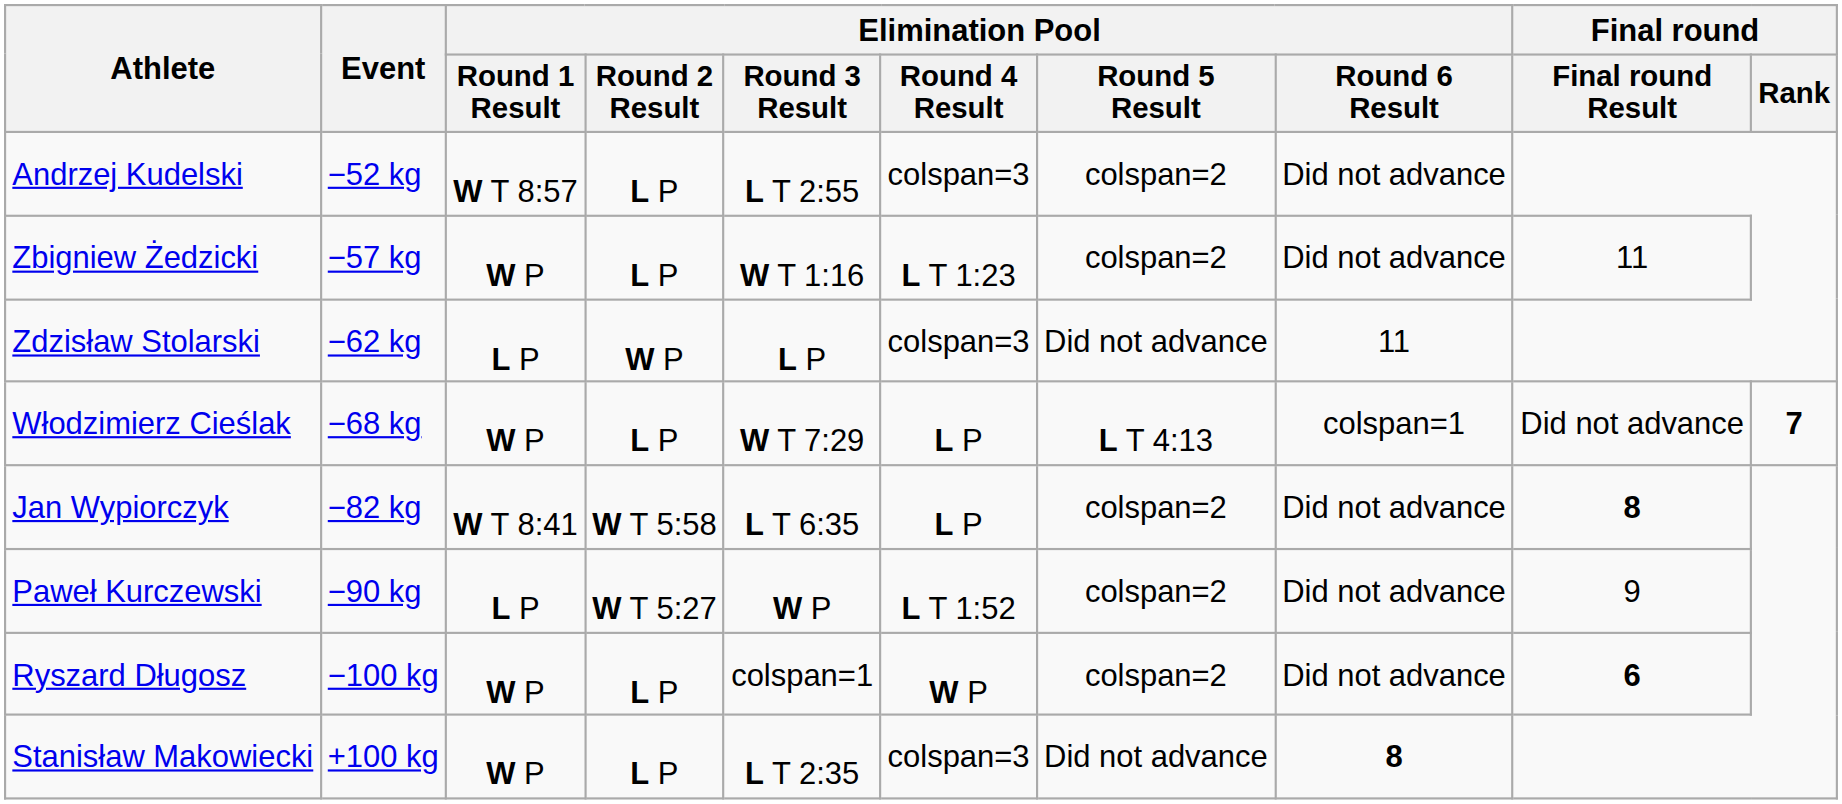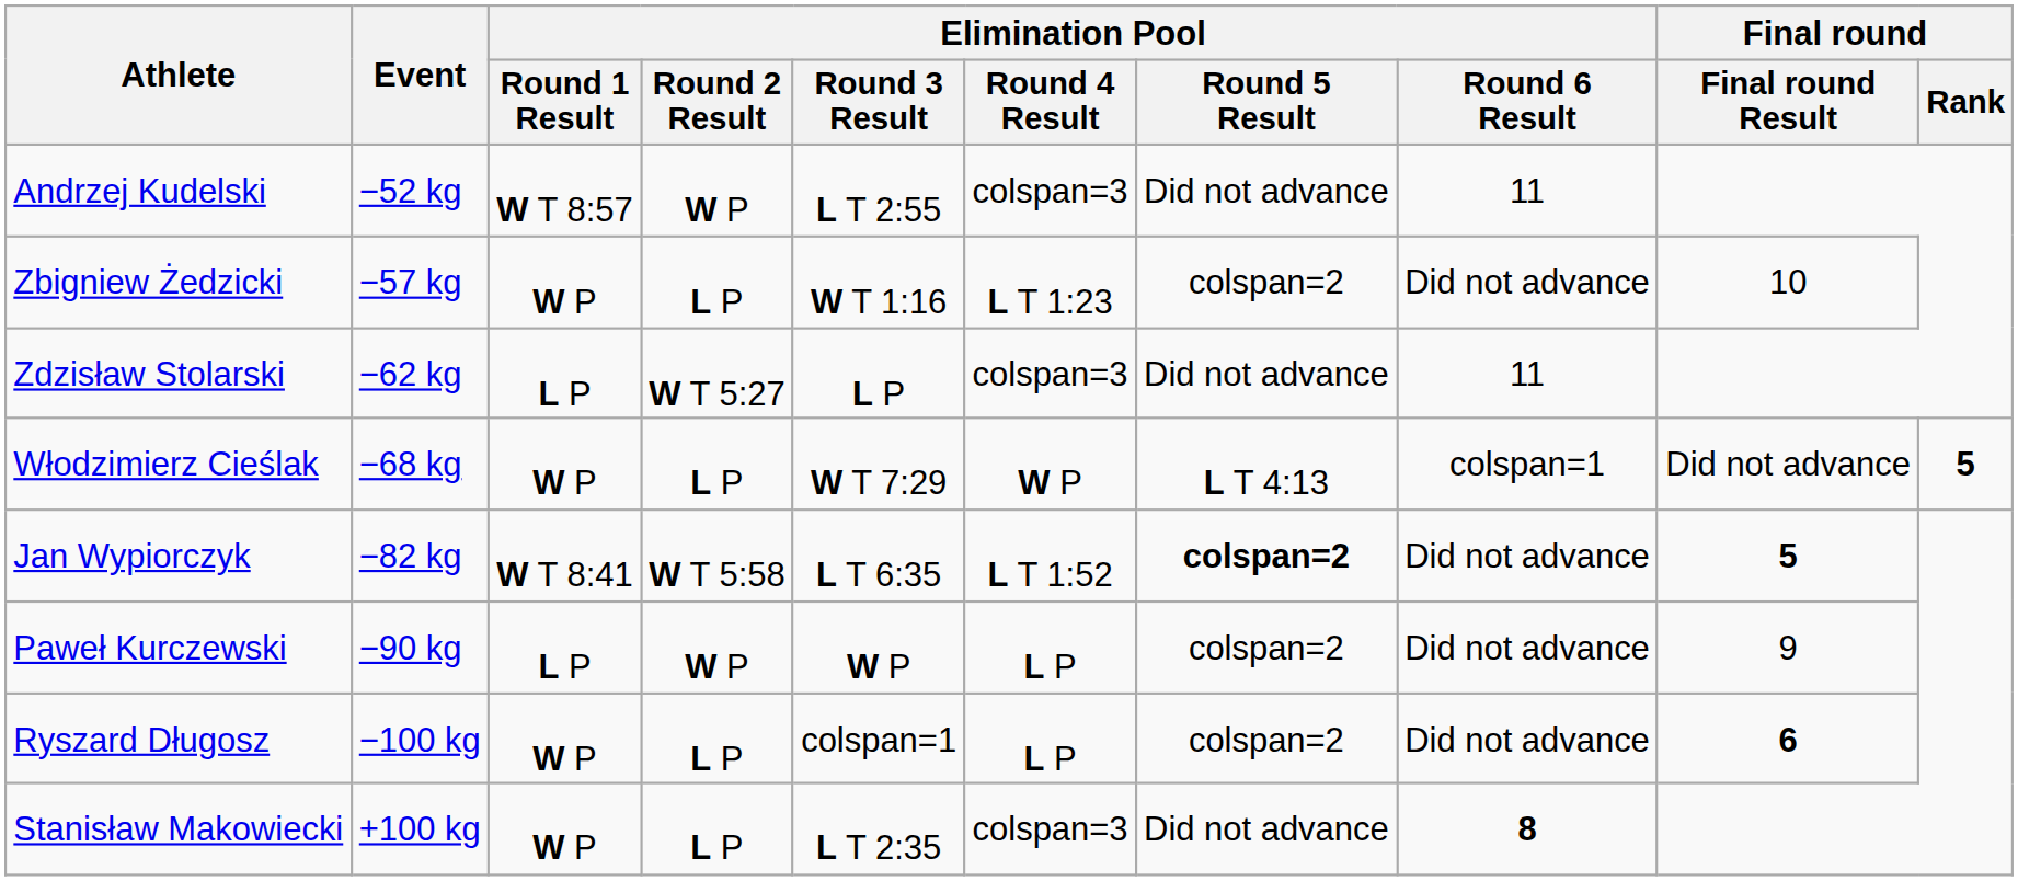Andrzej Kudelski | Elimination Pool / Round 2 Result: L P -> W P
Andrzej Kudelski | Elimination Pool / Round 5 Result: colspan=2 -> Did not advance
Andrzej Kudelski | Elimination Pool / Round 6 Result: Did not advance -> 11
Zbigniew Żedzicki | Final round / Final round Result: 11 -> 10
Zdzisław Stolarski | Elimination Pool / Round 2 Result: W P -> W T 5:27
Włodzimierz Cieślak | Elimination Pool / Round 4 Result: L P -> W P
Włodzimierz Cieślak | Final round / Rank: 7 -> 5
Jan Wypiorczyk | Elimination Pool / Round 4 Result: L P -> L T 1:52
Jan Wypiorczyk | Elimination Pool / Round 5 Result: normal -> bold
Jan Wypiorczyk | Final round / Final round Result: 8 -> 5
Paweł Kurczewski | Elimination Pool / Round 2 Result: W T 5:27 -> W P
Paweł Kurczewski | Elimination Pool / Round 4 Result: L T 1:52 -> L P
Ryszard Długosz | Elimination Pool / Round 4 Result: W P -> L P
